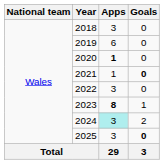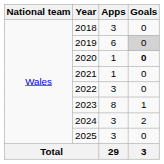2019 | Goals: no background -> lightgrey background
2020 | Apps: bold -> normal
2020 | Goals: normal -> bold
2021 | Goals: bold -> normal
2023 | Apps: bold -> normal
2024 | Apps: paleturquoise background -> no background
2025 | Goals: bold -> normal
